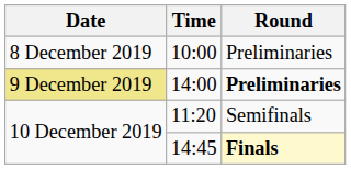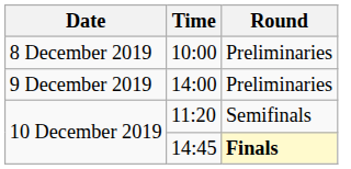14:00 | Date: khaki background -> no background
14:00 | Round: bold -> normal
